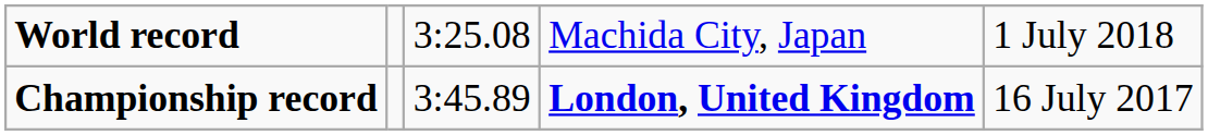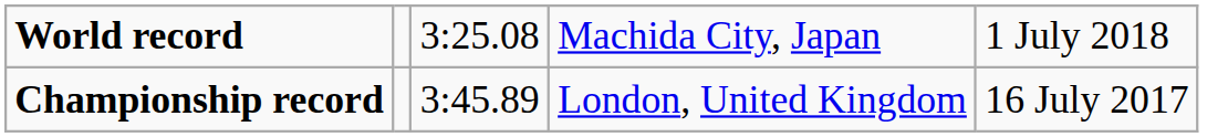Championship record | column 4: bold -> normal
